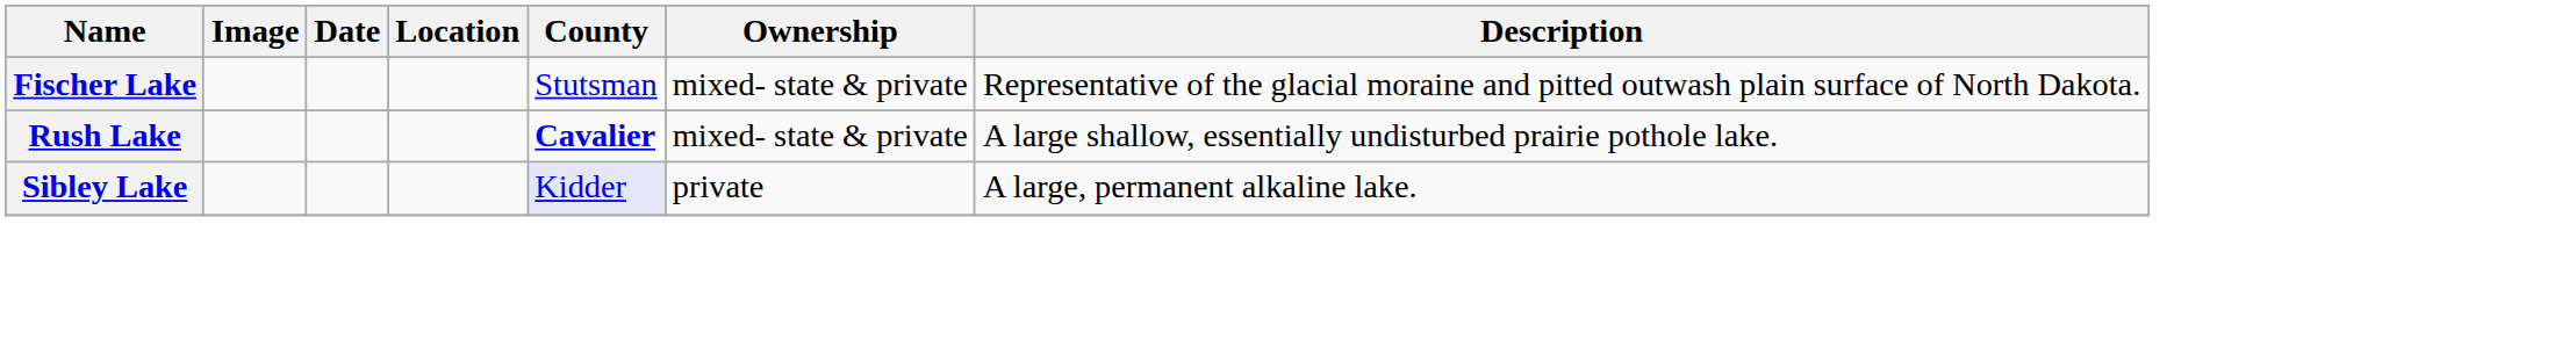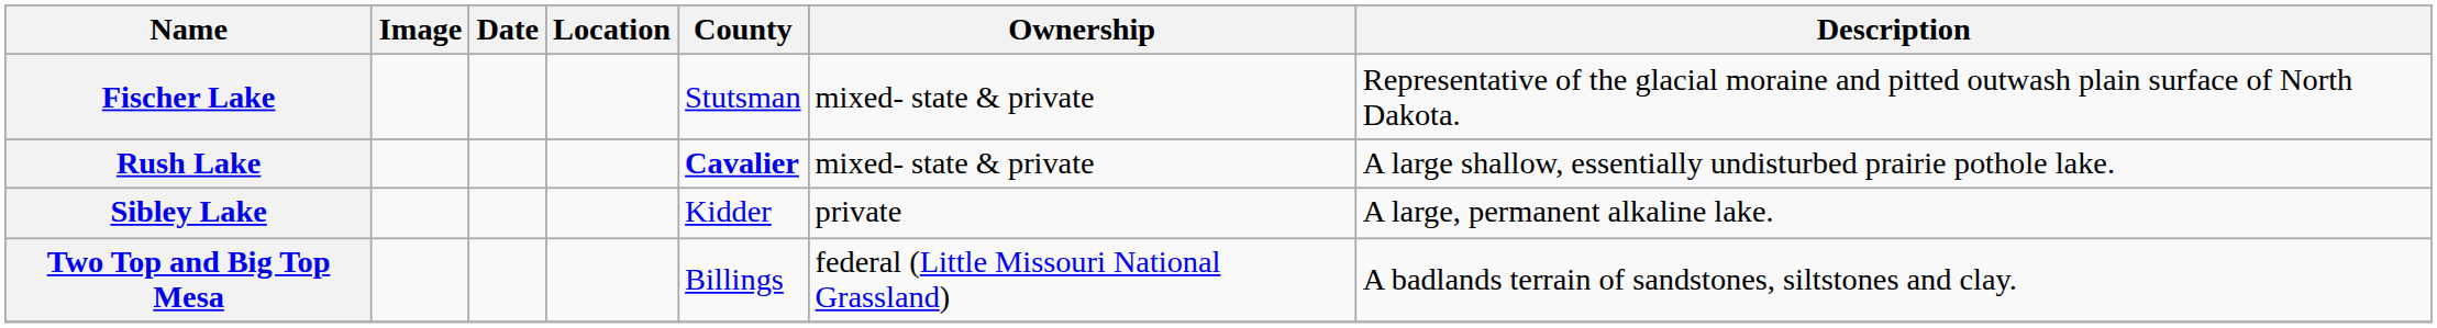Sibley Lake | County: lavender background -> no background
+ row: Two Top and Big Top Mesa | Billings | federal (Little Missouri National Grassland) | A badlands terrain of sandstones, siltstones and clay.
